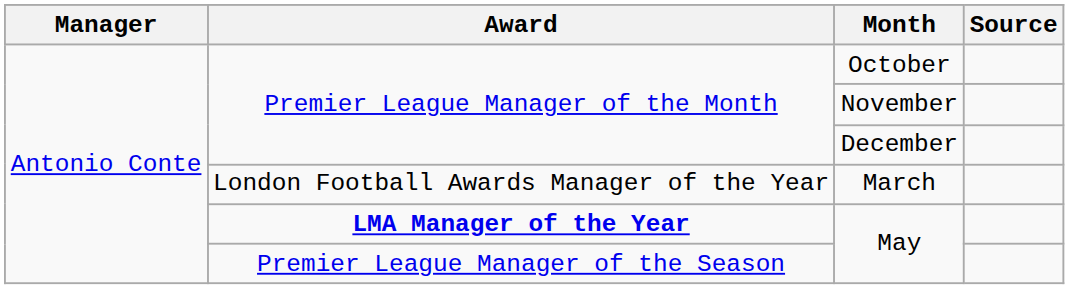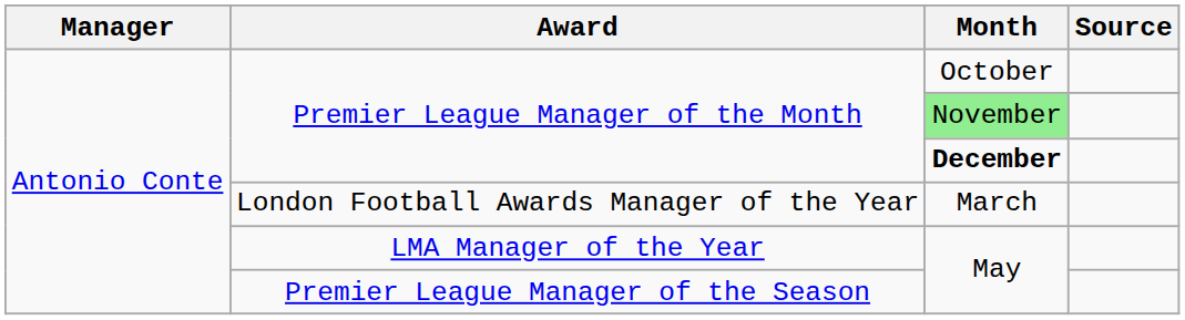November | Month: no background -> lightgreen background
December | Month: normal -> bold
LMA Manager of the Year / May | Award: bold -> normal
